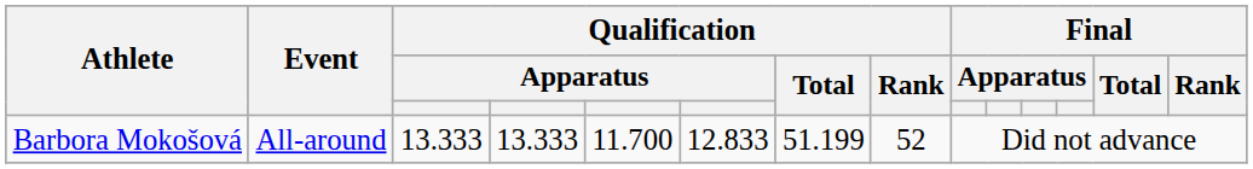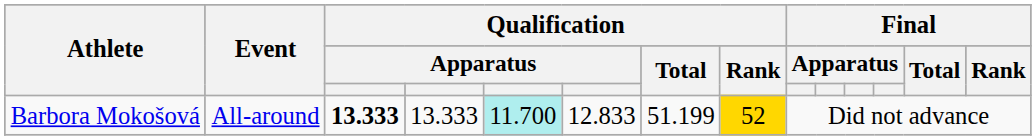row 4 | column 3: normal -> bold
row 4 | column 5: no background -> paleturquoise background
row 4 | Qualification / Rank: no background -> gold background
